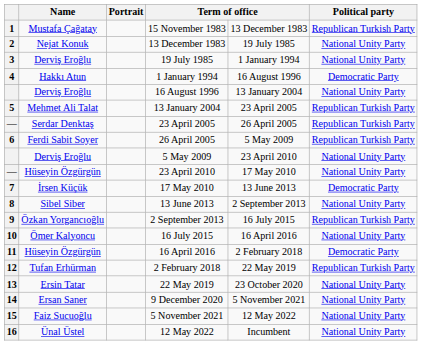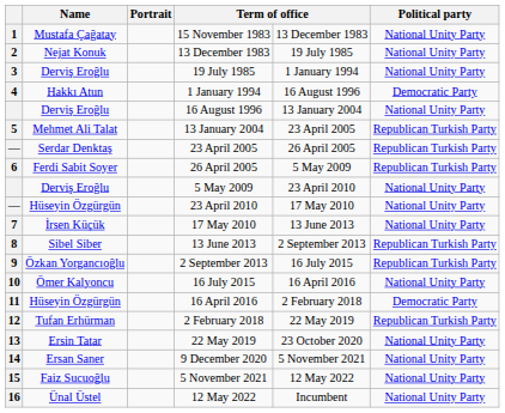1 | Political party: Republican Turkish Party -> National Unity Party
7 | Political party: Democratic Party -> National Unity Party
8 | Political party: National Unity Party -> Republican Turkish Party
